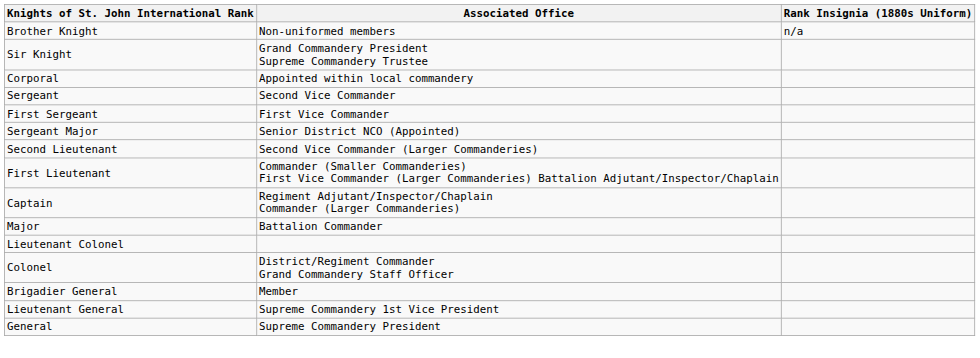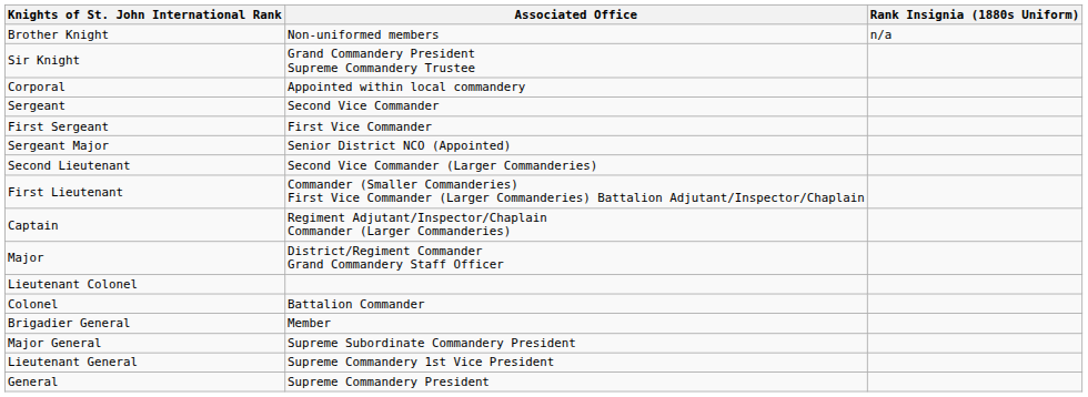Major | Associated Office: Battalion Commander -> District/Regiment Commander Grand Commandery Staff Officer
Colonel | Associated Office: District/Regiment Commander Grand Commandery Staff Officer -> Battalion Commander
+ row: Major General | Supreme Subordinate Commandery President
